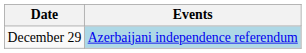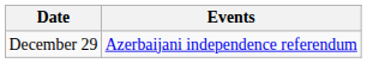December 29 | Events: lightblue background -> no background
